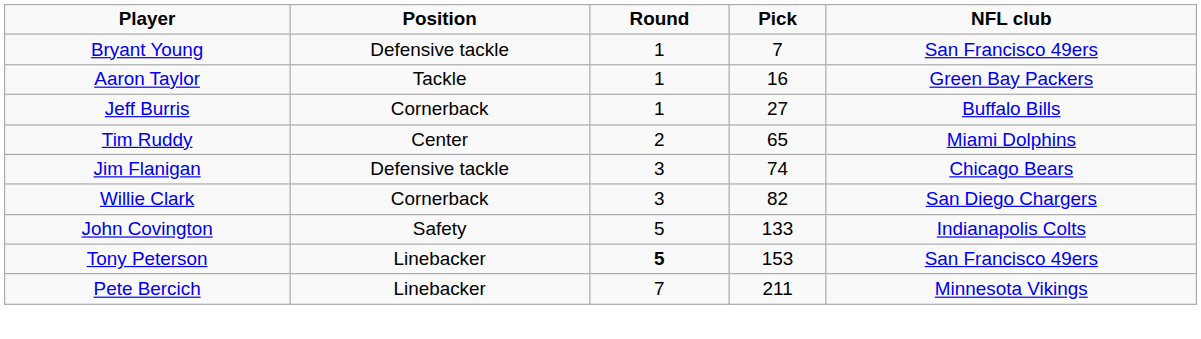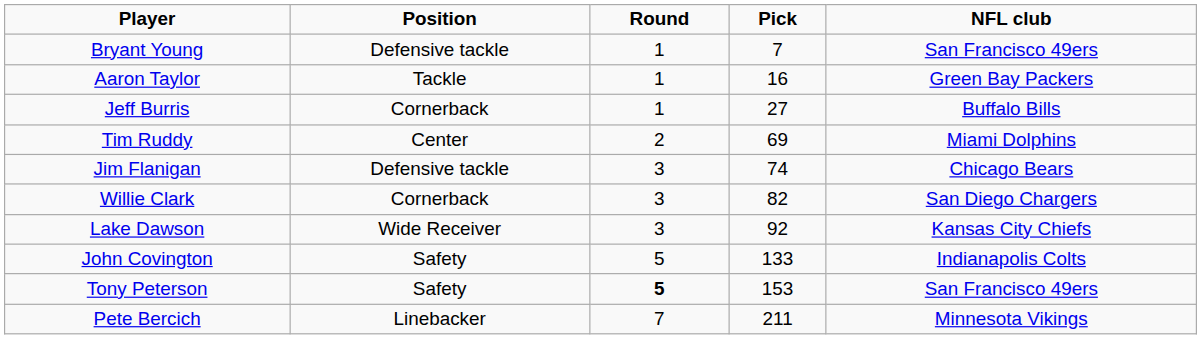Tim Ruddy | Pick: 65 -> 69
+ row: Lake Dawson | Wide Receiver | 3 | 92 | Kansas City Chiefs
Tony Peterson | Position: Linebacker -> Safety
